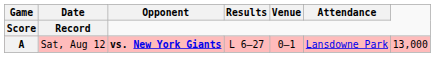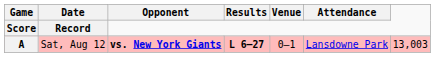A | Results: normal -> bold
A | column 7: 13,000 -> 13,003
